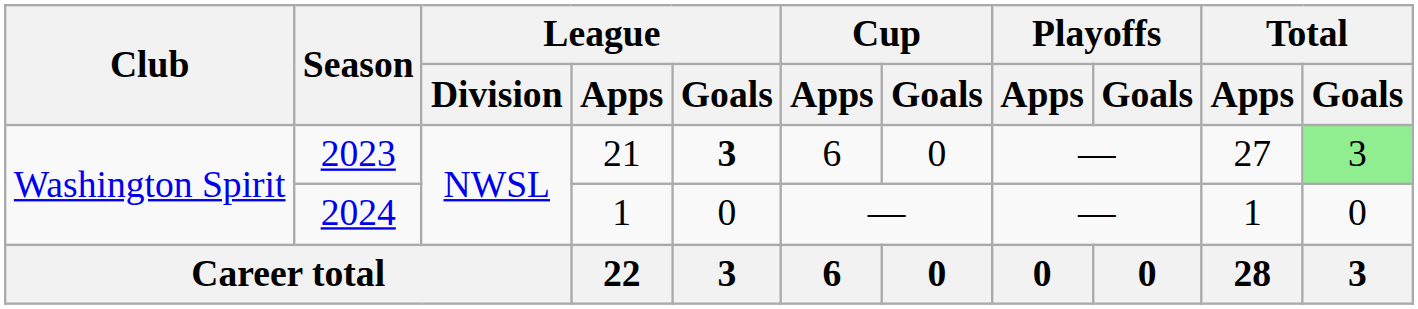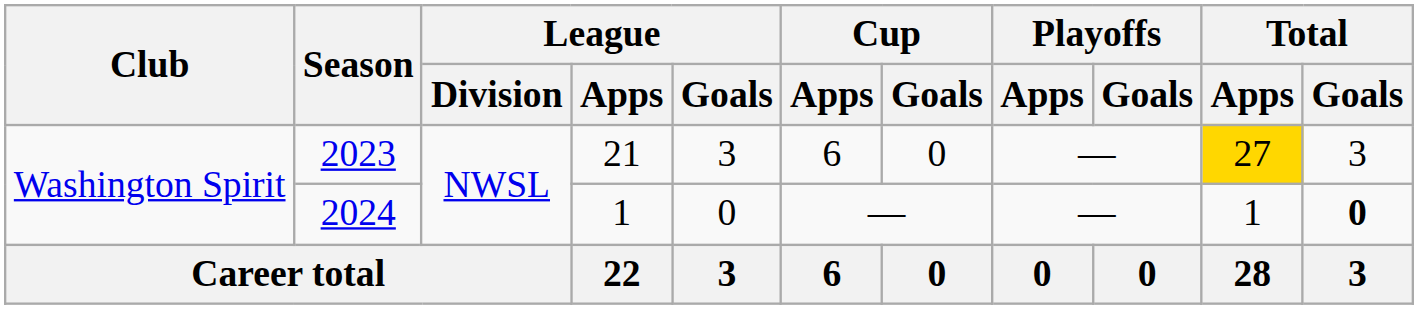2023 | League / Goals: bold -> normal
2023 | Total / Apps: no background -> gold background
2023 | Total / Goals: lightgreen background -> no background
2024 | Total / Goals: normal -> bold
